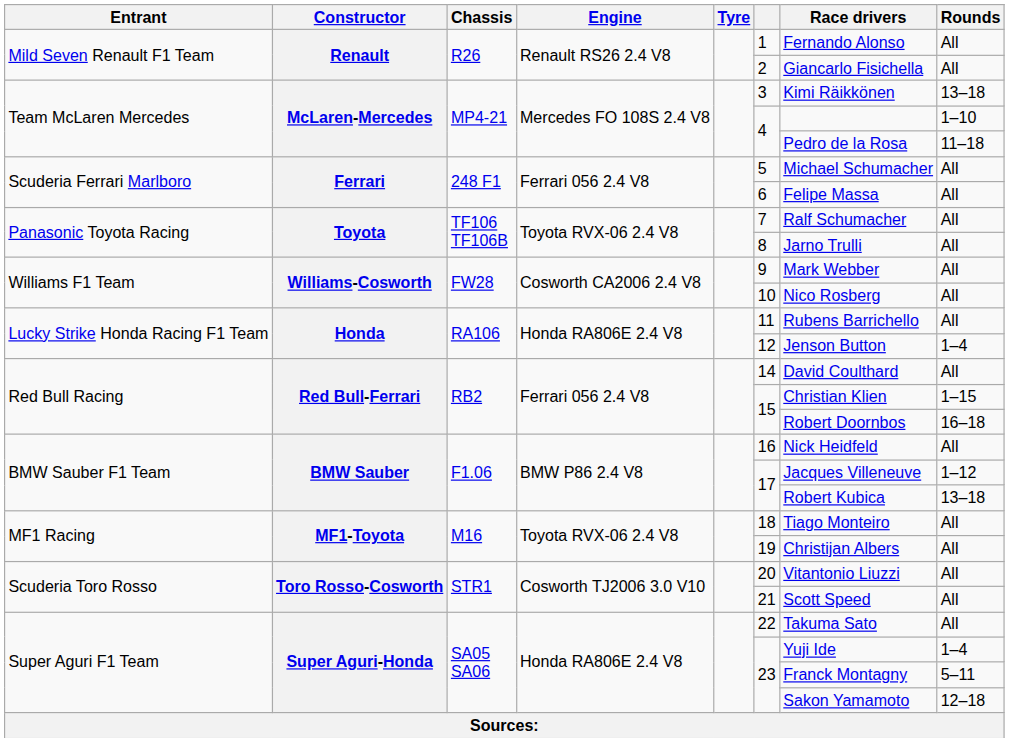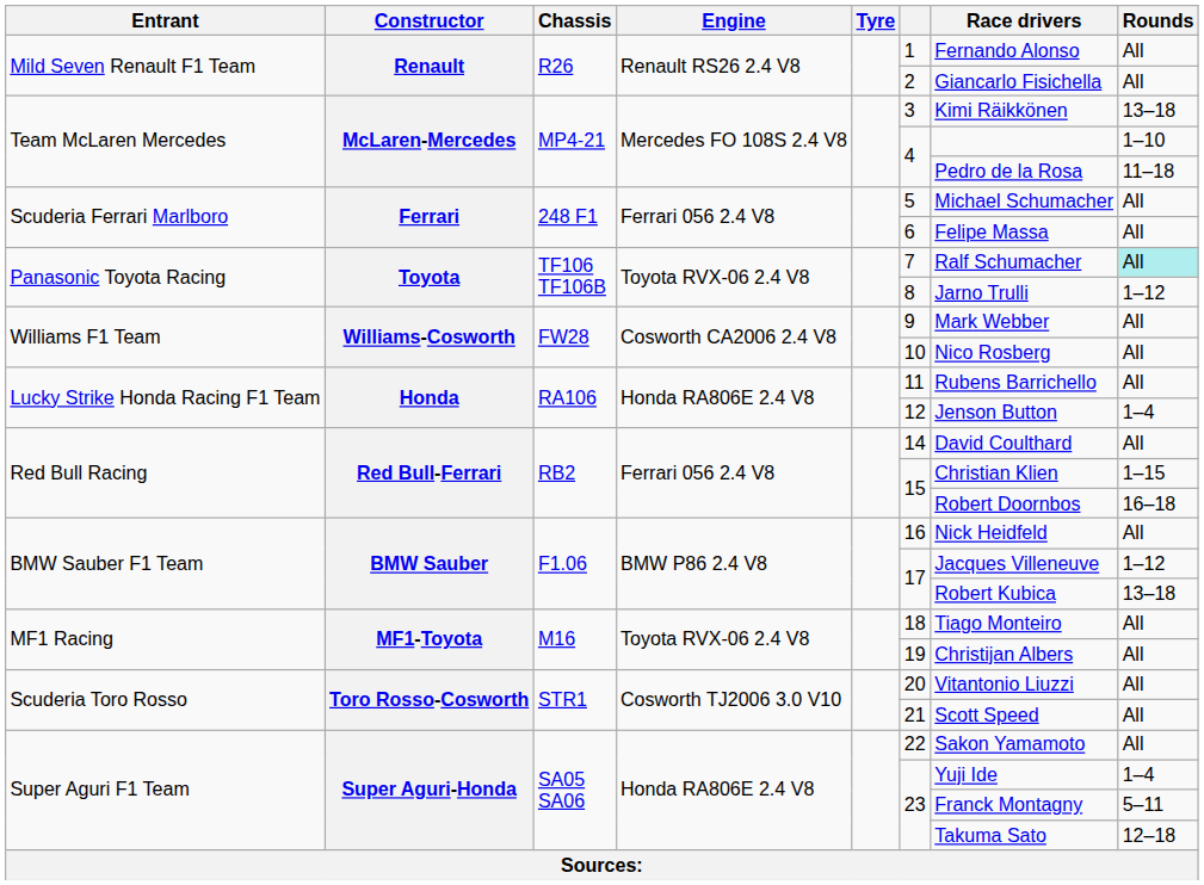row 9 | Rounds: no background -> paleturquoise background
row 10 | Rounds: All -> 1–12
row 25 | Race drivers: Takuma Sato -> Sakon Yamamoto
row 28 | Race drivers: Sakon Yamamoto -> Takuma Sato
